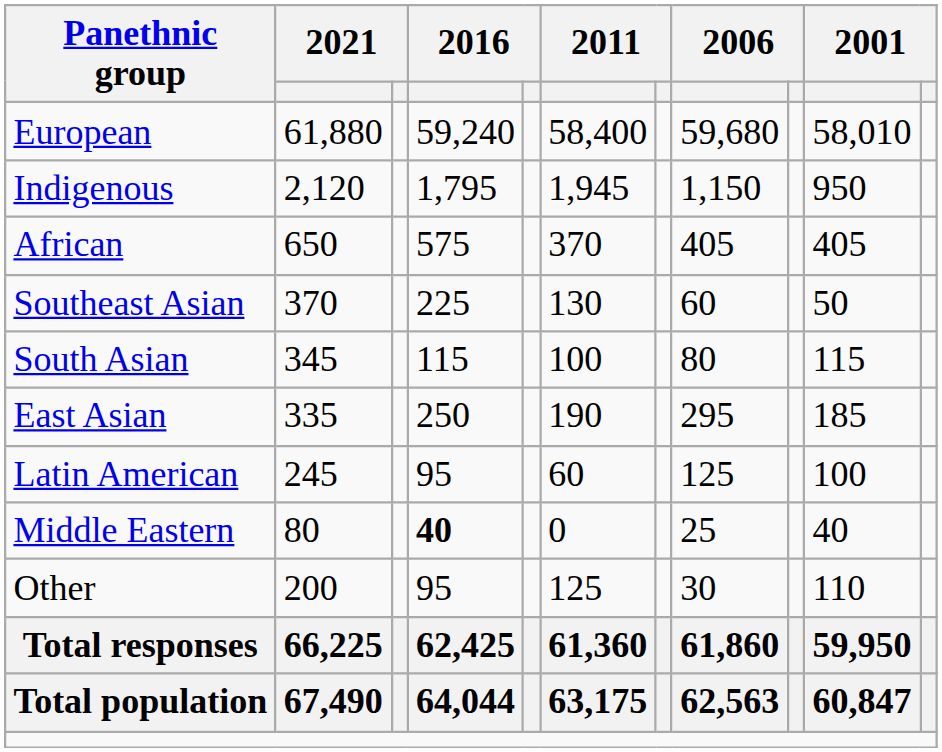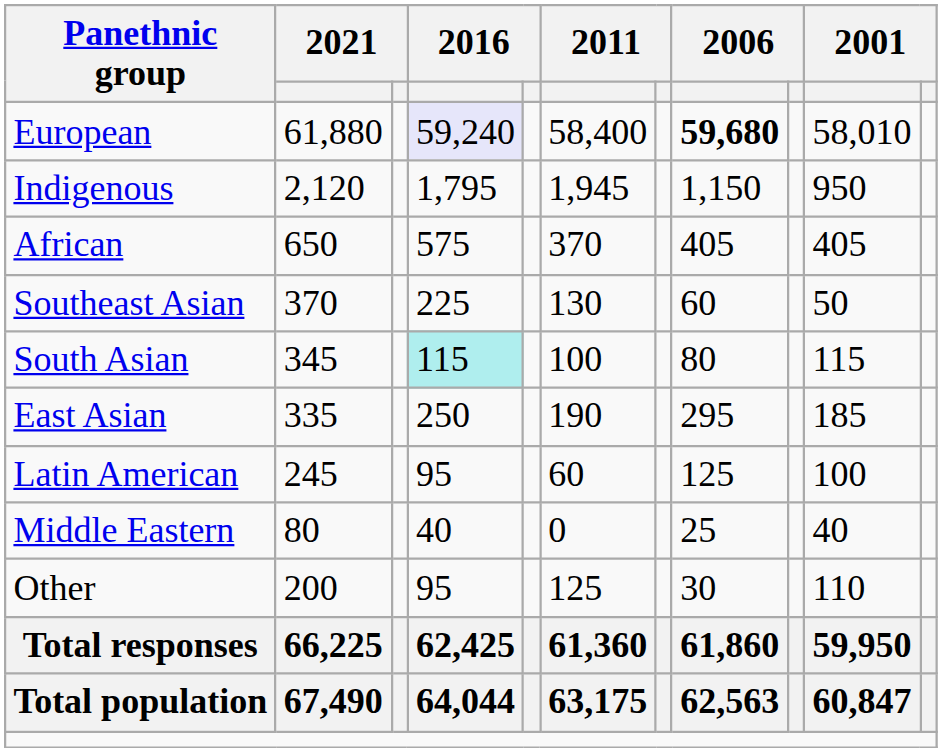European | column 4: no background -> lavender background
European | column 8: normal -> bold
South Asian | column 4: no background -> paleturquoise background
Middle Eastern | column 4: bold -> normal
